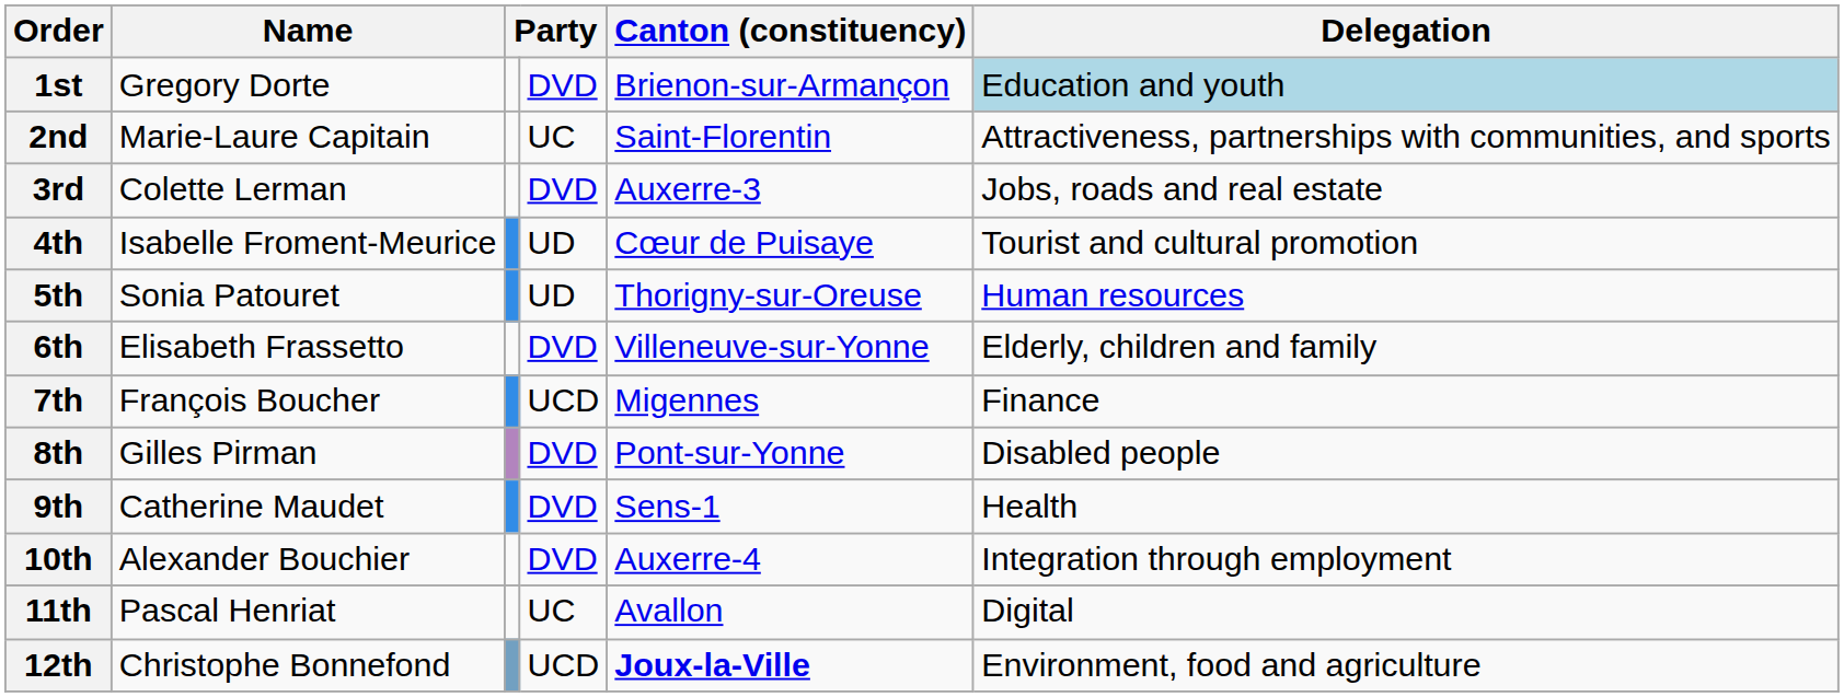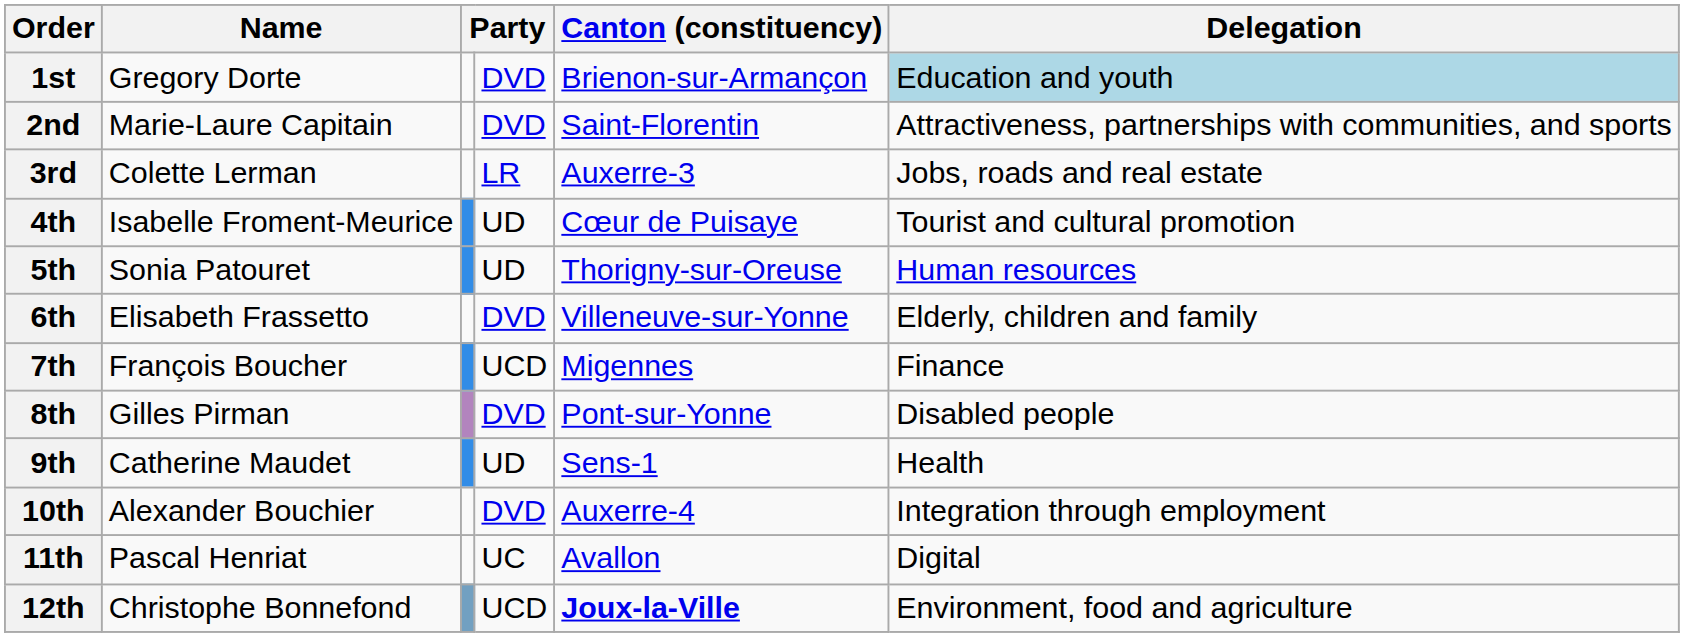2nd | column 4: UC -> DVD
3rd | column 4: DVD -> LR
9th | column 4: DVD -> UD
